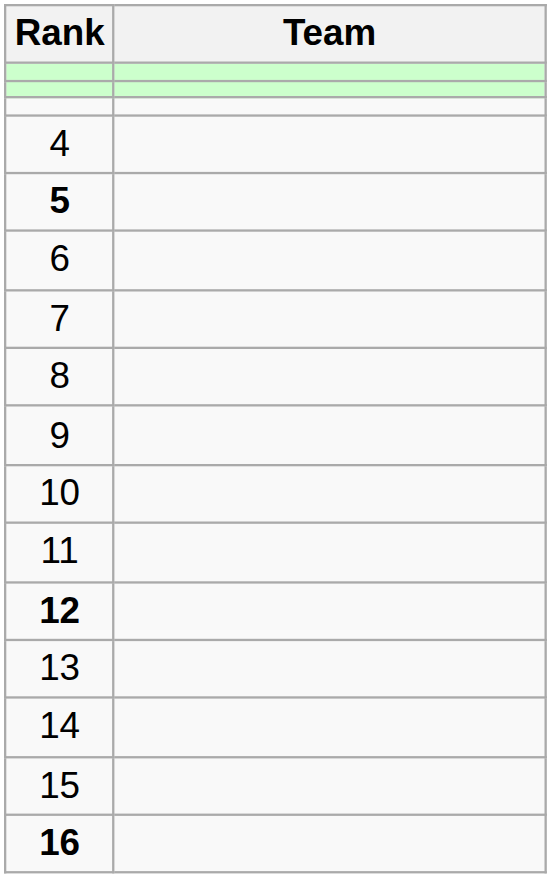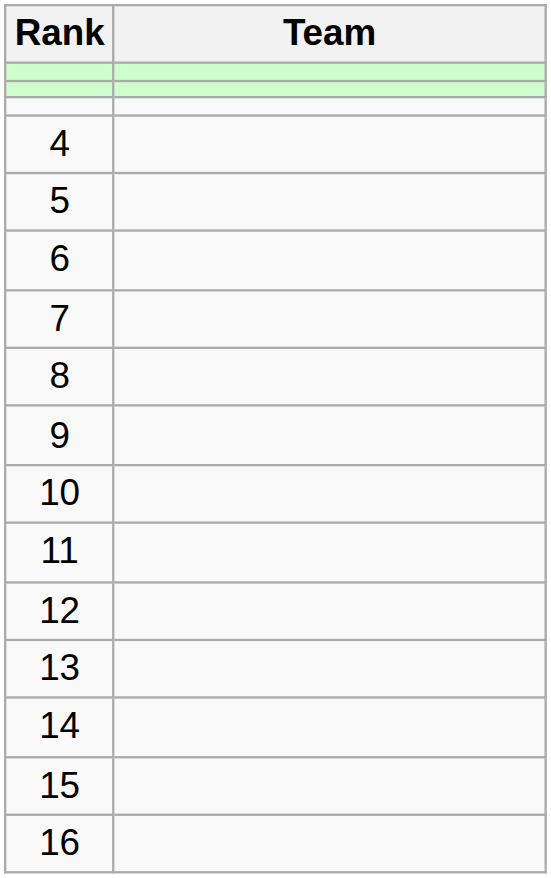row 6 | Rank: bold -> normal
row 13 | Rank: bold -> normal
row 17 | Rank: bold -> normal
